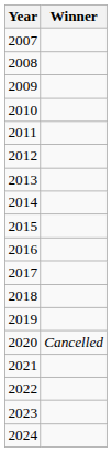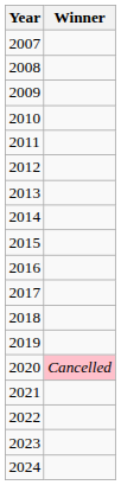2020 | Winner: no background -> pink background
